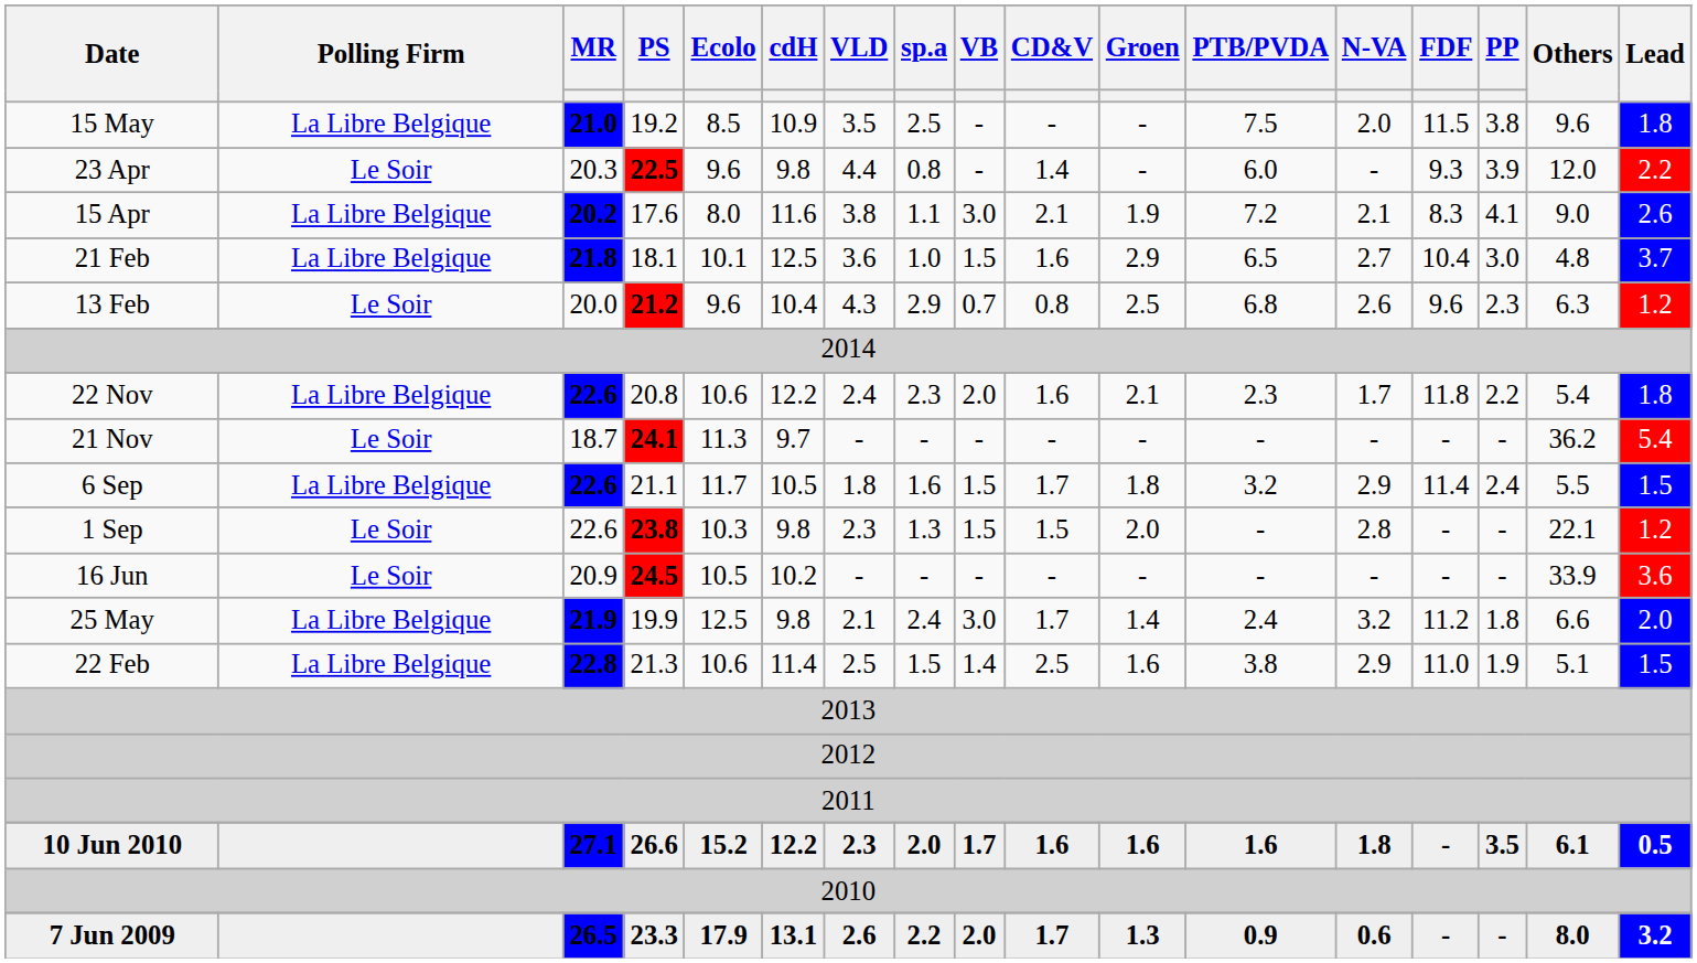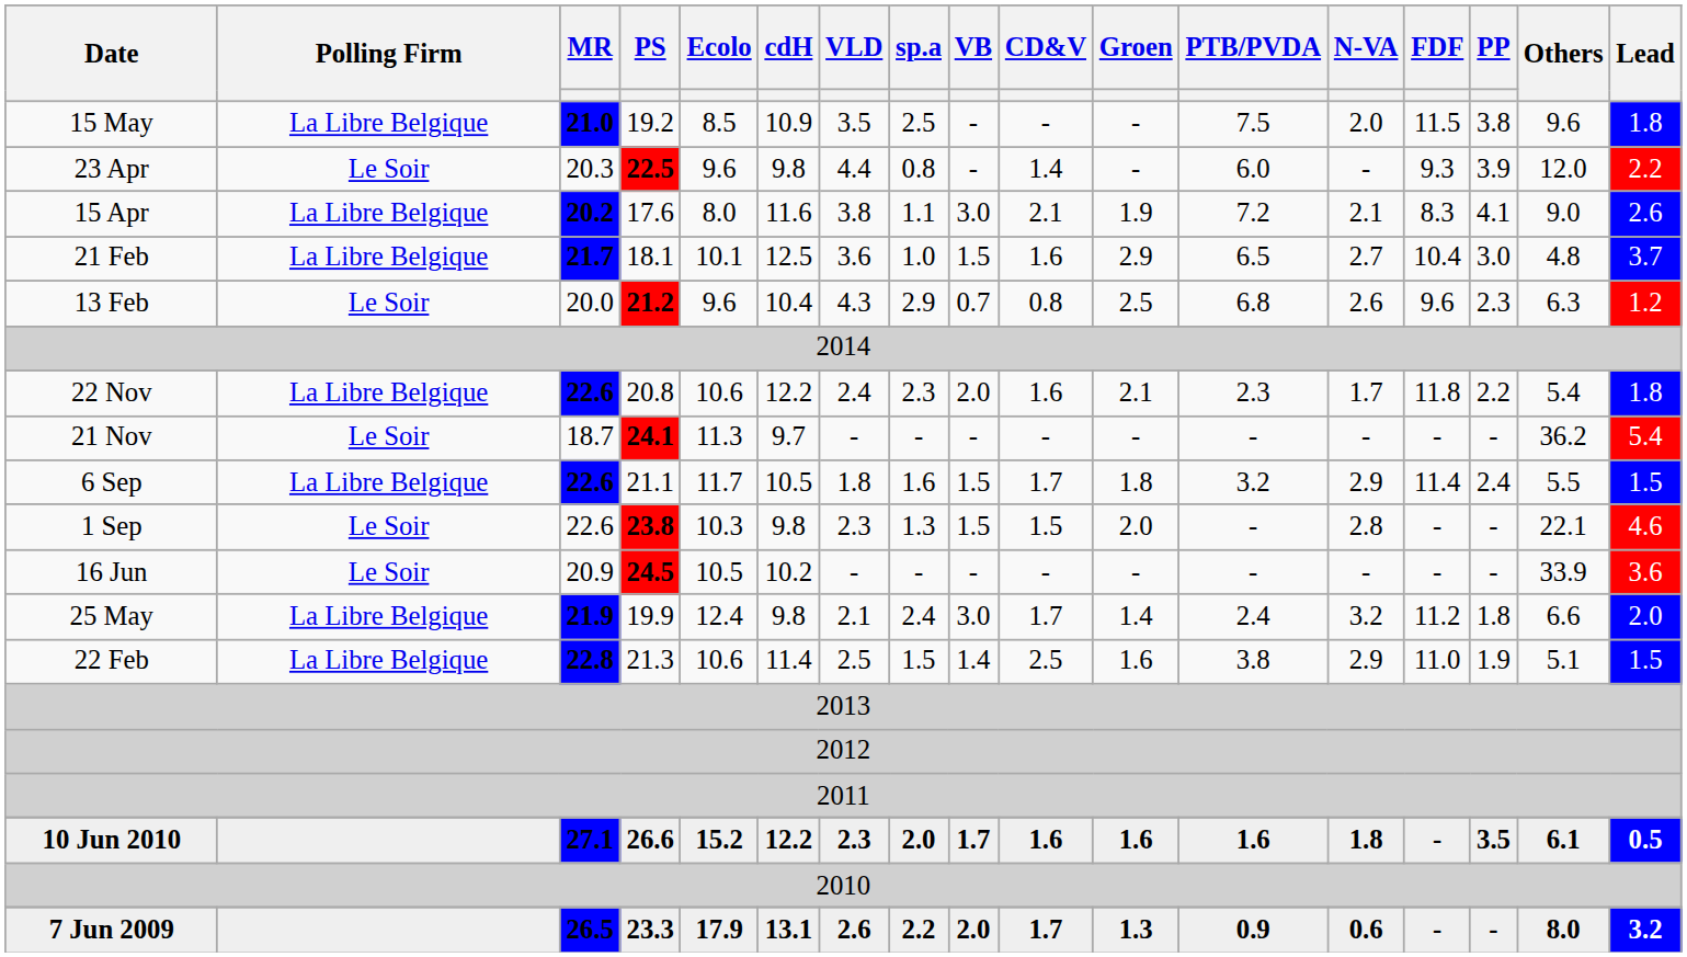21 Feb | MR: 21.8 -> 21.7
1 Sep | Lead: 1.2 -> 4.6
25 May | Ecolo: 12.5 -> 12.4
